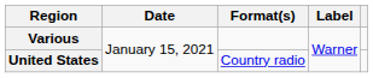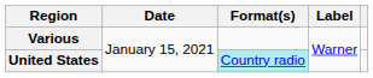United States | Format(s): no background -> paleturquoise background
